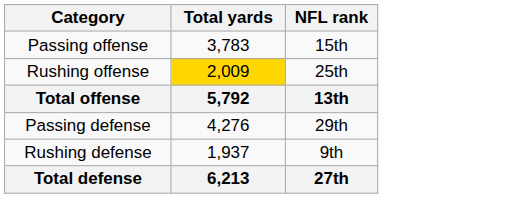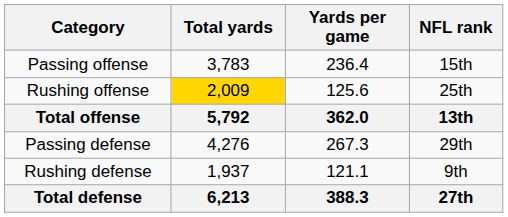+ column: Yards per game | 236.4 | 125.6 | 362.0 | 267.3 | 121.1 | 388.3
